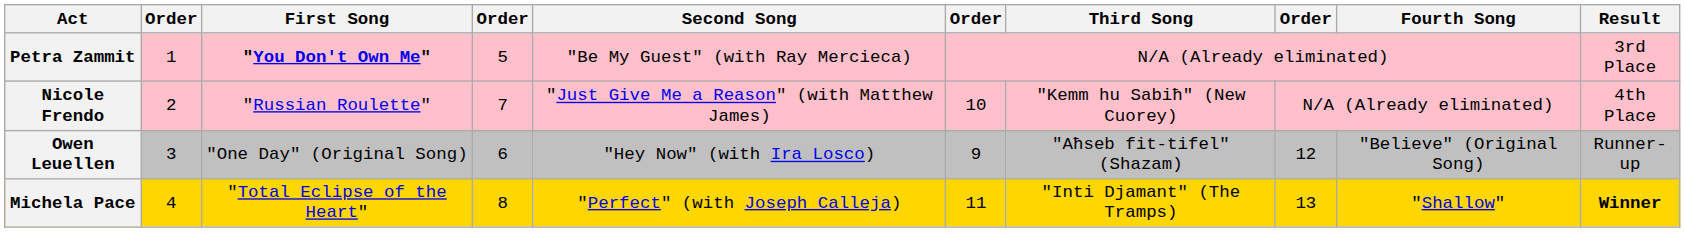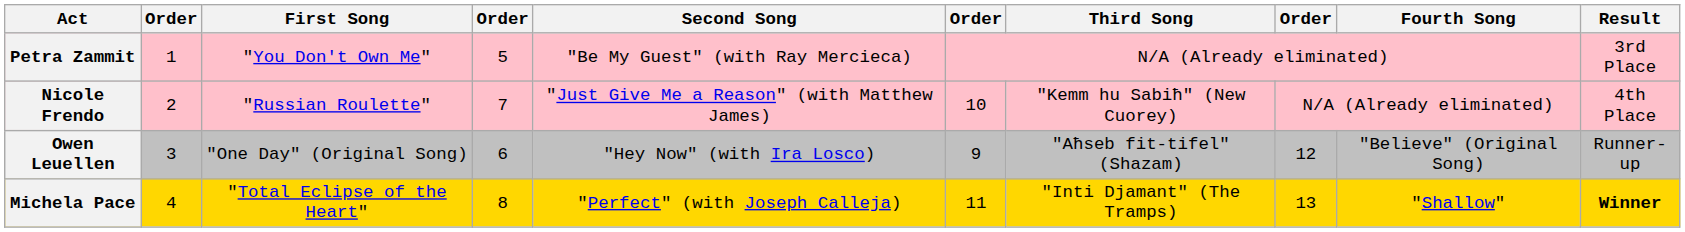Petra Zammit | First Song: bold -> normal
